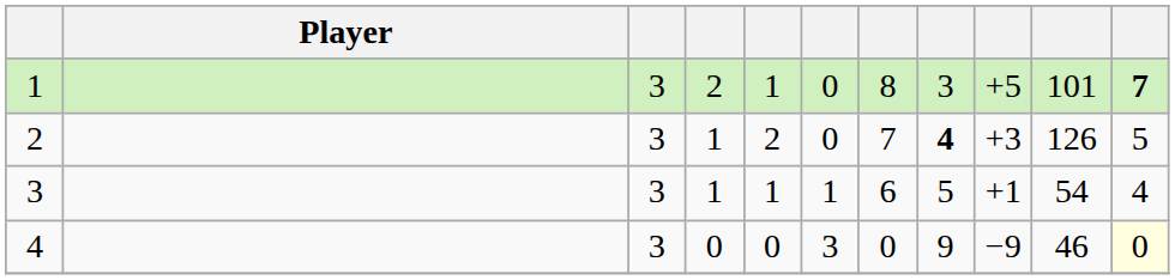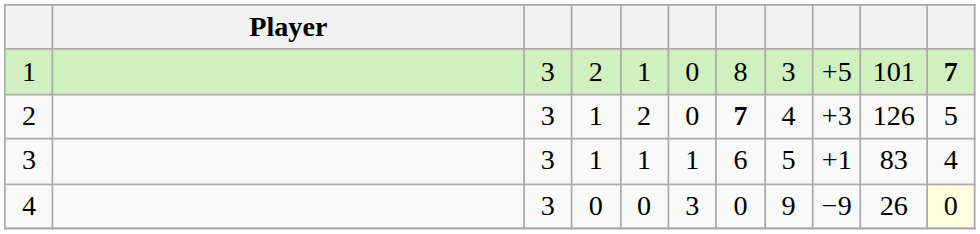row 3 | column 7: normal -> bold
row 3 | column 8: bold -> normal
row 4 | column 10: 54 -> 83
row 5 | column 10: 46 -> 26
